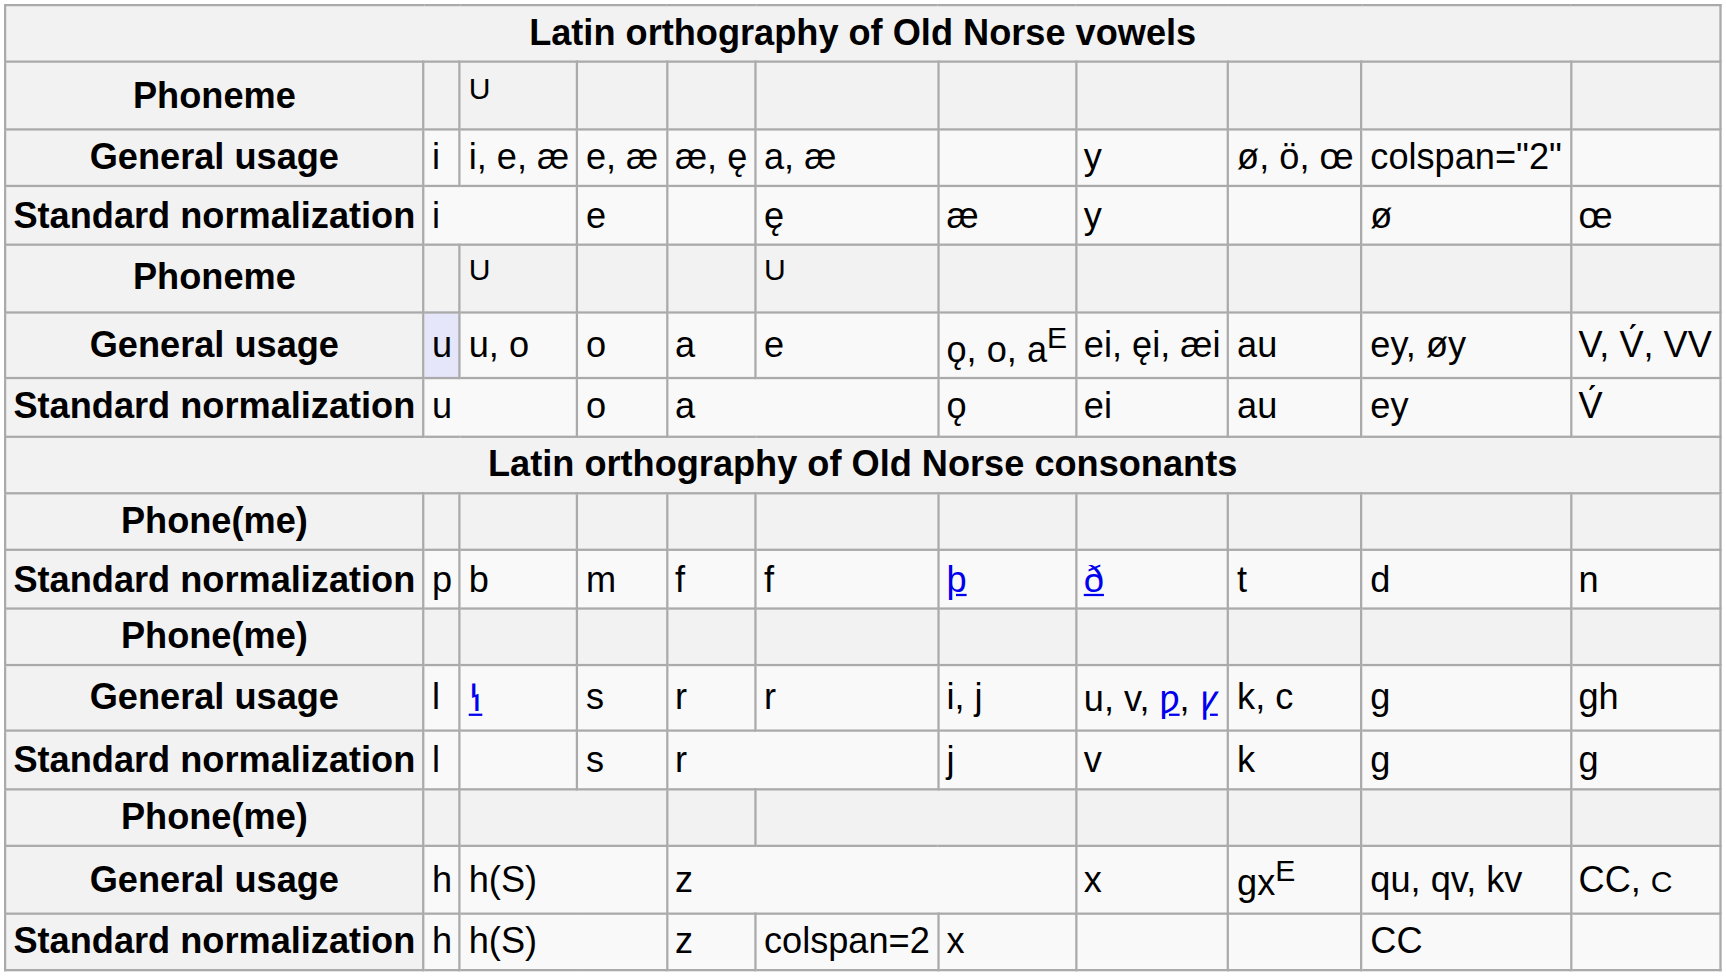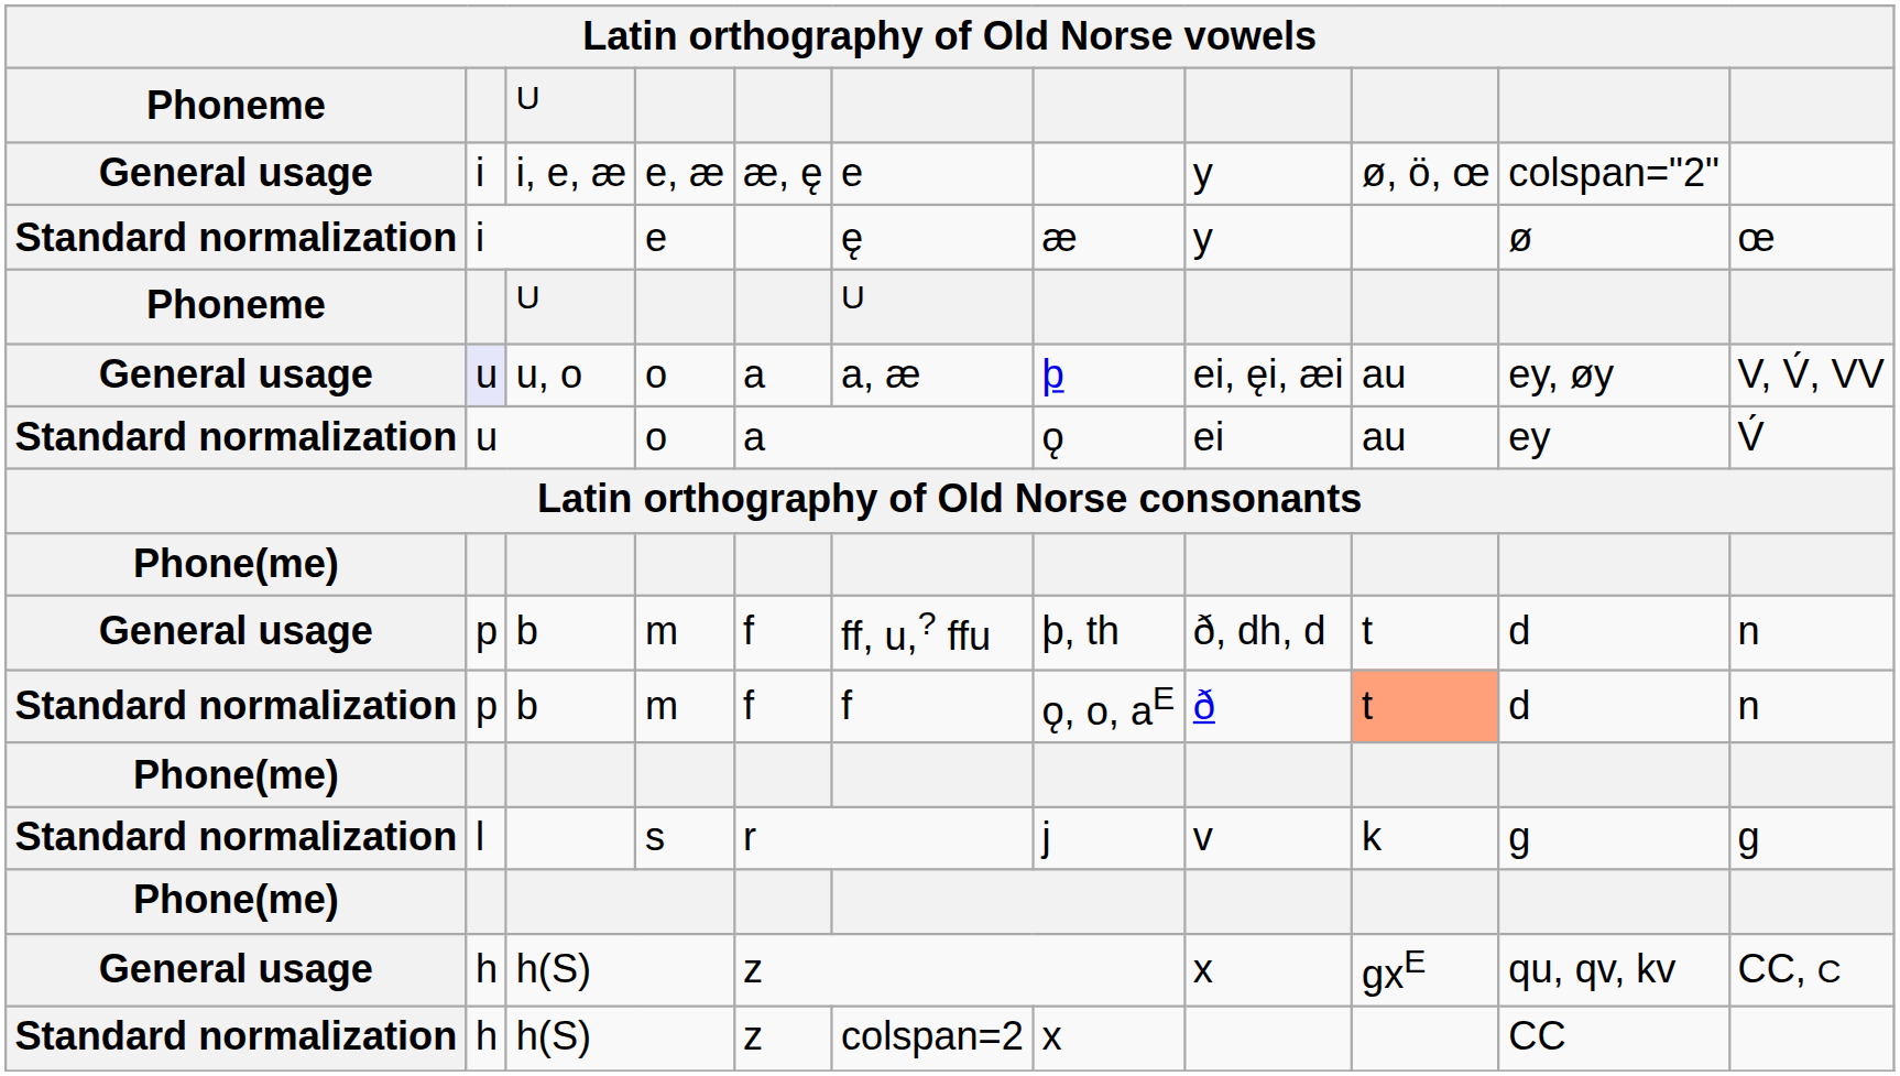i, e, æ | column 6: a, æ -> e
u, o | column 6: e -> a, æ
u, o | column 7: ǫ, o, aE -> þ
+ row: General usage | p | b | m | f | ff, u,? ffu | þ, th | ð, dh, d | t | d | n
Standard normalization / b | column 7: þ -> ǫ, o, aE
Standard normalization / b | column 9: no background -> lightsalmon background
- row: General usage | l | ꝇ | s | r | r | i, j | u, v, ƿ, ꝩ | k, c | g | gh
